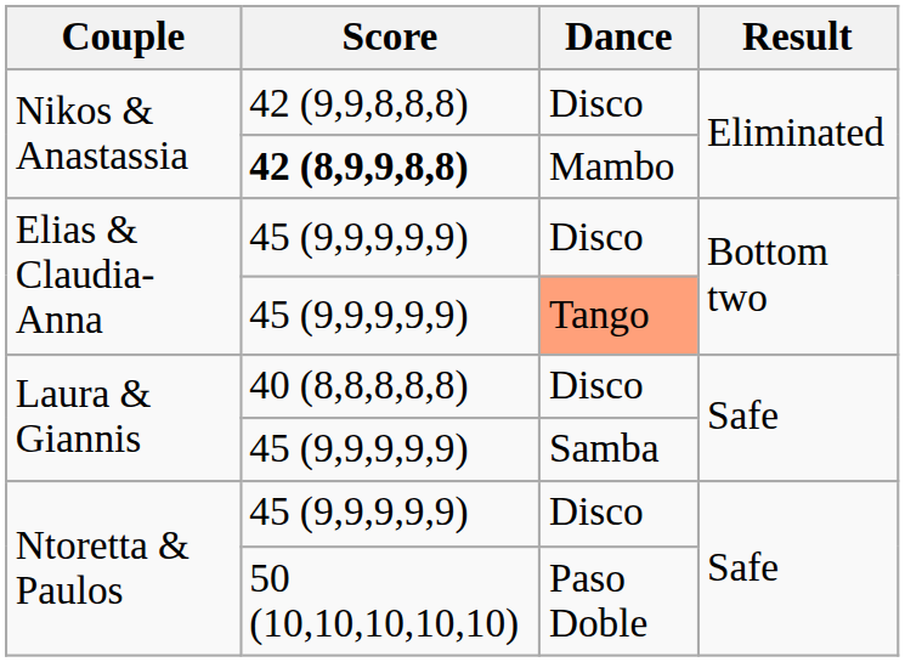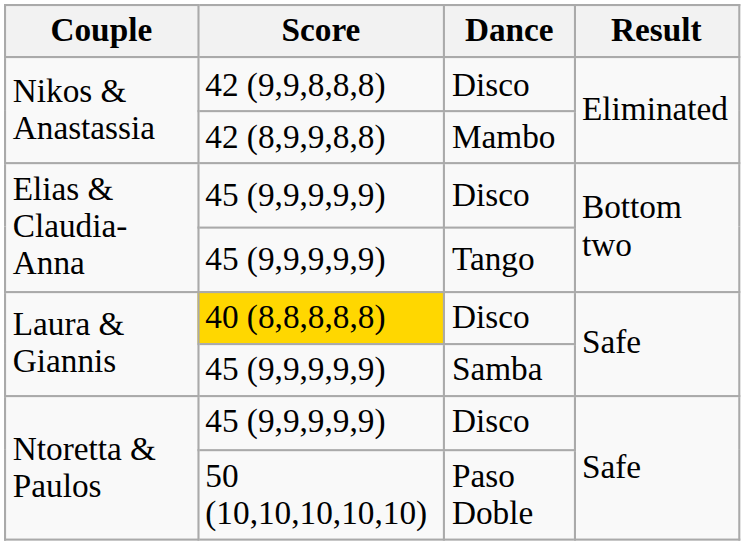42 (8,9,9,8,8) | Score: bold -> normal
45 (9,9,9,9,9) / Tango | Dance: lightsalmon background -> no background
40 (8,8,8,8,8) | Score: no background -> gold background
